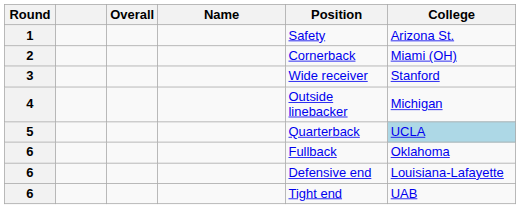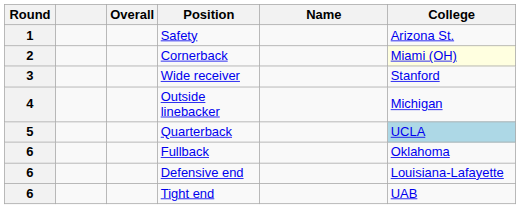columns swapped: Name <-> Position
2 | College: no background -> lightyellow background
